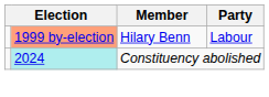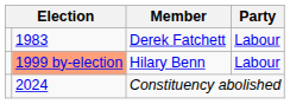+ row: 1983 | Derek Fatchett | Labour
Constituency abolished | column 2: paleturquoise background -> no background
